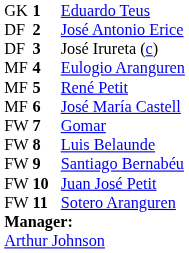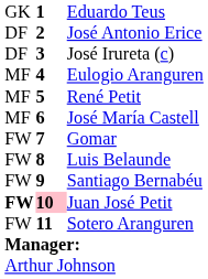Juan José Petit | column 1: normal -> bold
Juan José Petit | column 2: no background -> pink background
